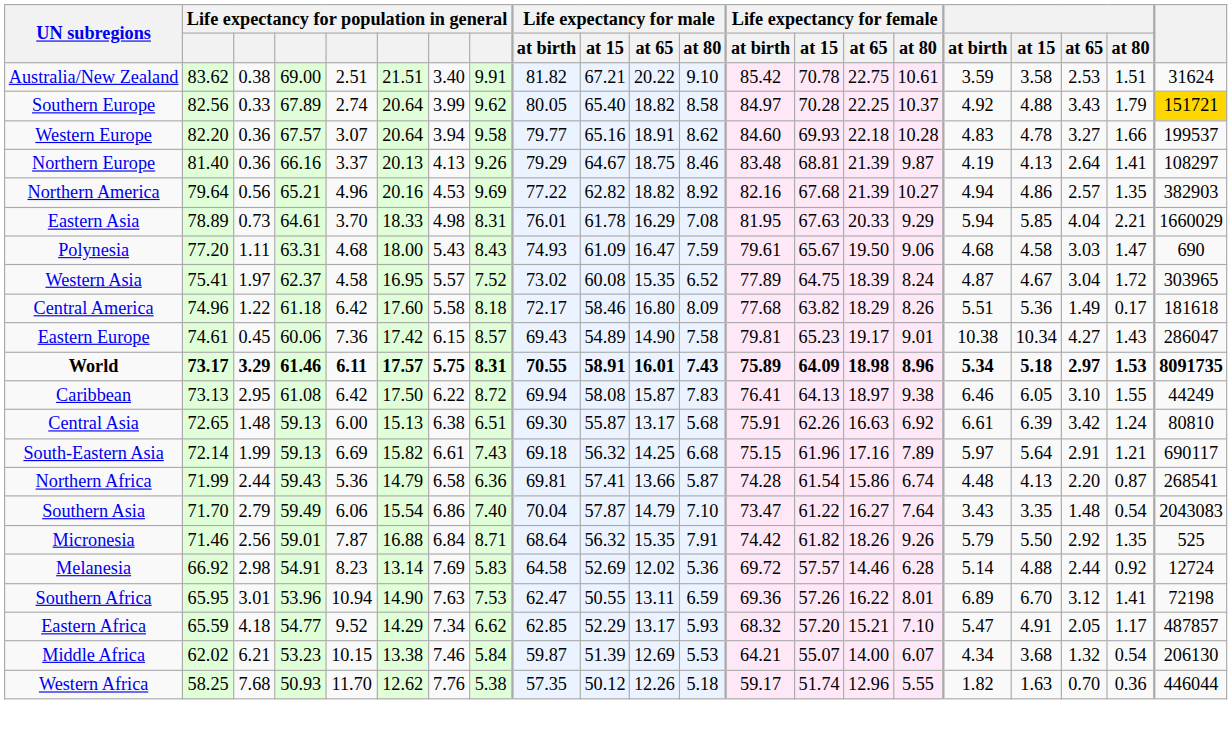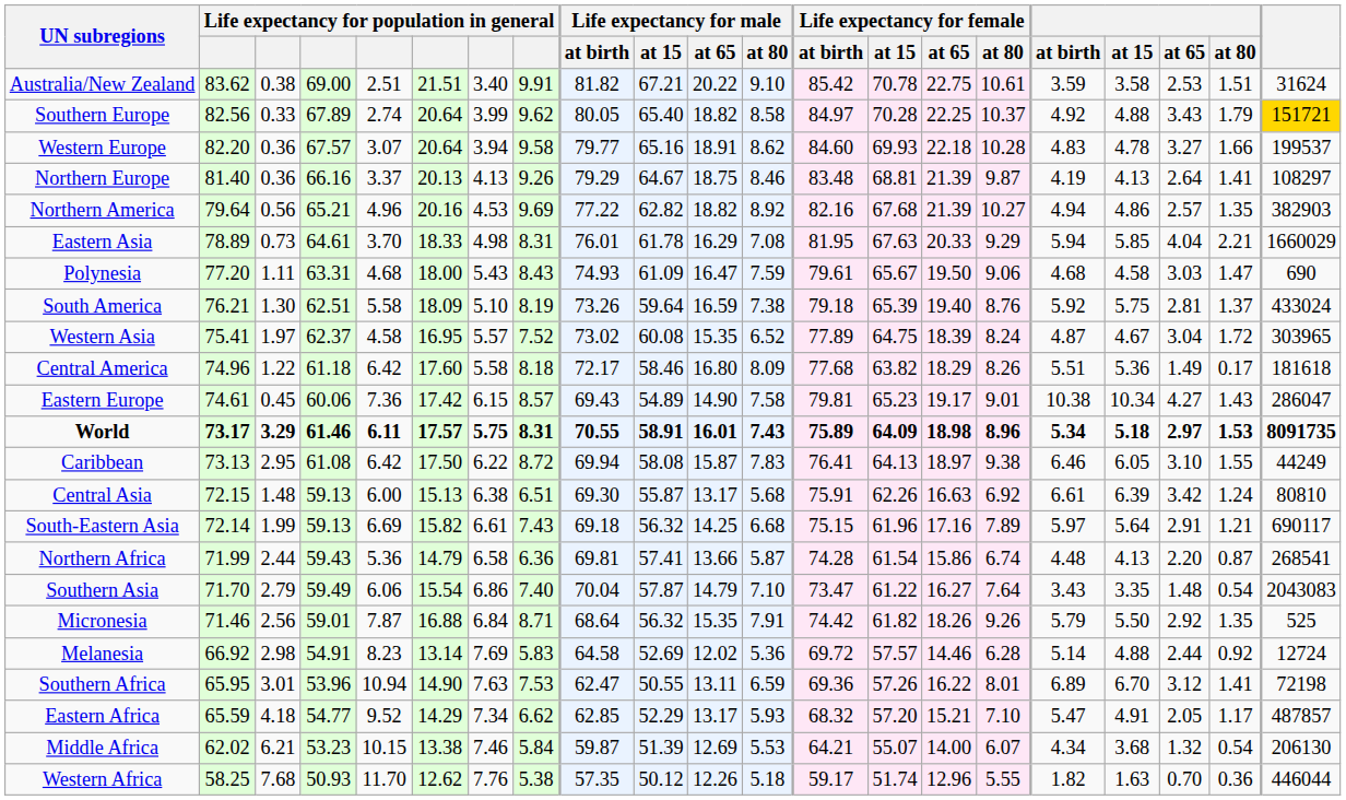+ row: South America | 76.21 | 1.30 | 62.51 | 5.58 | 18.09 | 5.10 | 8.19 | 73.26 | 59.64 | 16.59 | 7.38 | 79.18 | 65.39 | 19.40 | 8.76 | 5.92 | 5.75 | 2.81 | 1.37 | 433024
Central Asia | column 2: 72.65 -> 72.15
